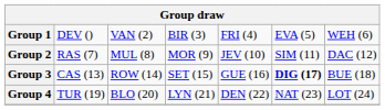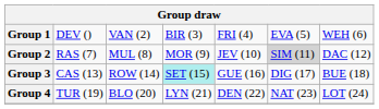Group 2 | column 6: no background -> lightgrey background
Group 3 | column 4: no background -> paleturquoise background
Group 3 | column 6: bold -> normal
